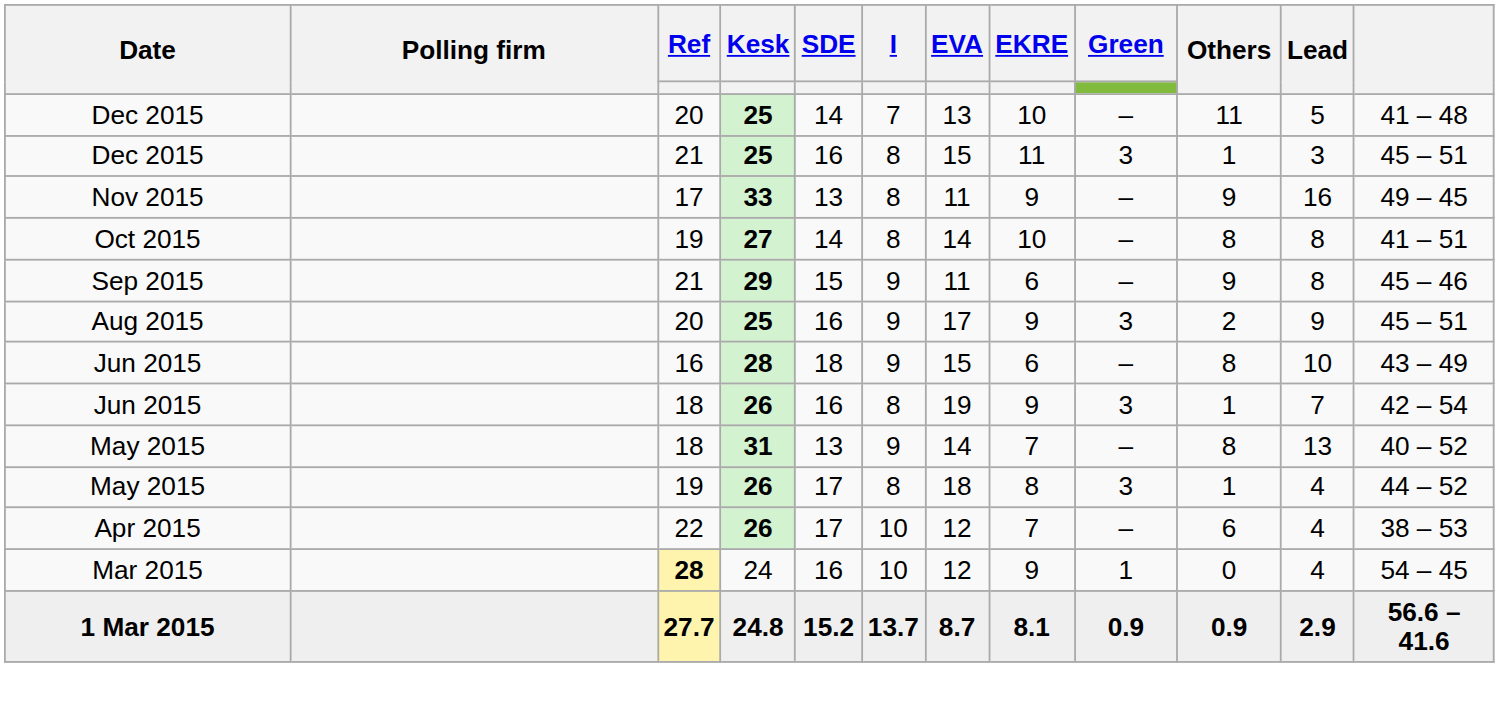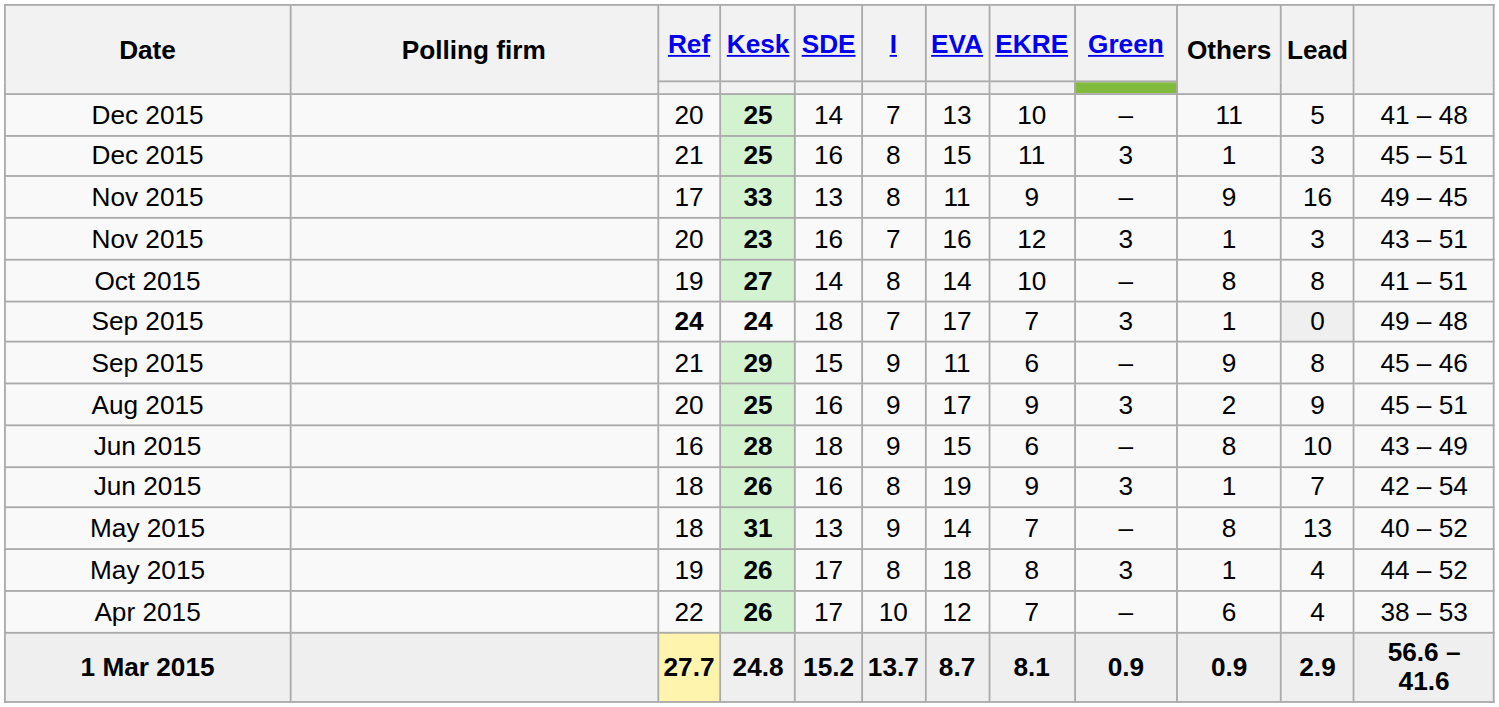+ row: Nov 2015 | 20 | 23 | 16 | 7 | 16 | 12 | 3 | 1 | 3 | 43 – 51
+ row: Sep 2015 | 24 | 24 | 18 | 7 | 17 | 7 | 3 | 1 | 0 | 49 – 48
- row: Mar 2015 | 28 | 24 | 16 | 10 | 12 | 9 | 1 | 0 | 4 | 54 – 45
